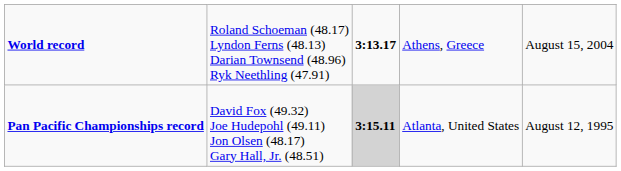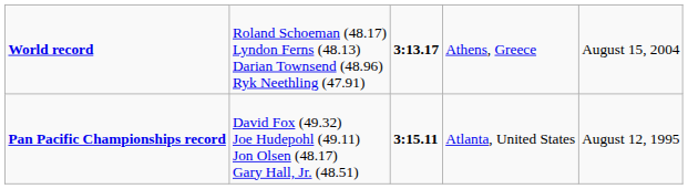Pan Pacific Championships record | column 3: lightgrey background -> no background
